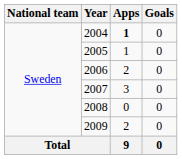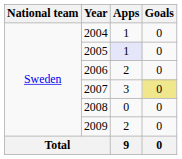2004 | Apps: bold -> normal
2005 | Apps: no background -> lavender background
2007 | Goals: no background -> khaki background
